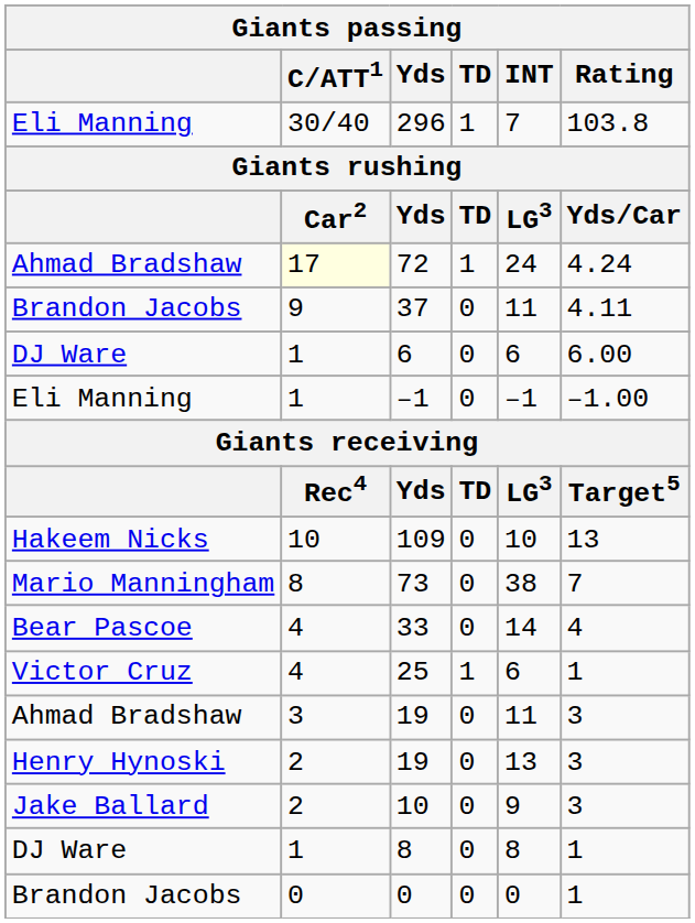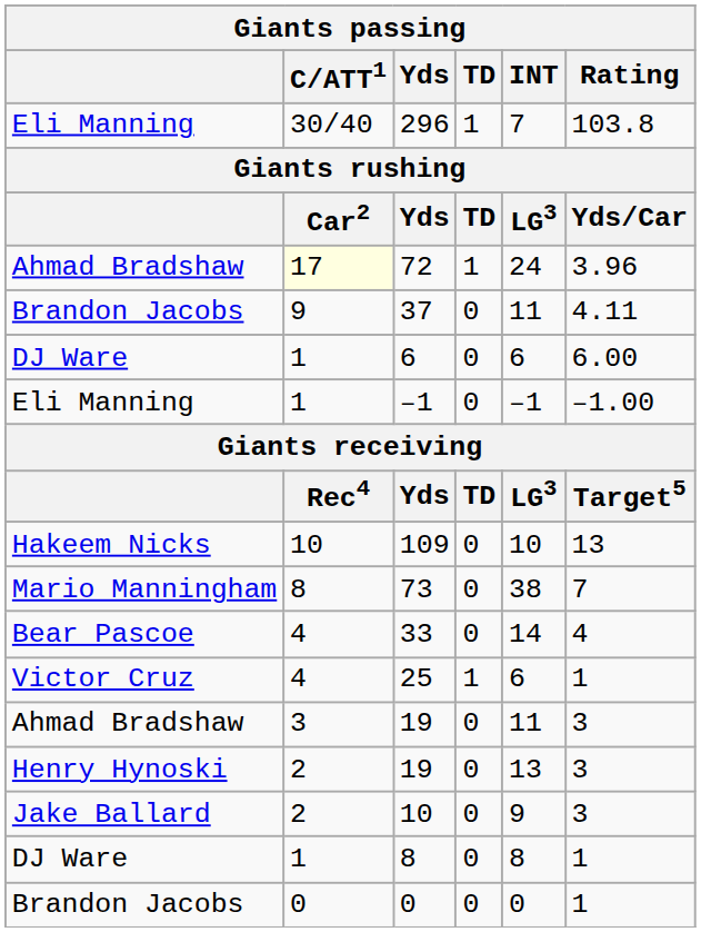72 | Rating: 4.24 -> 3.96
